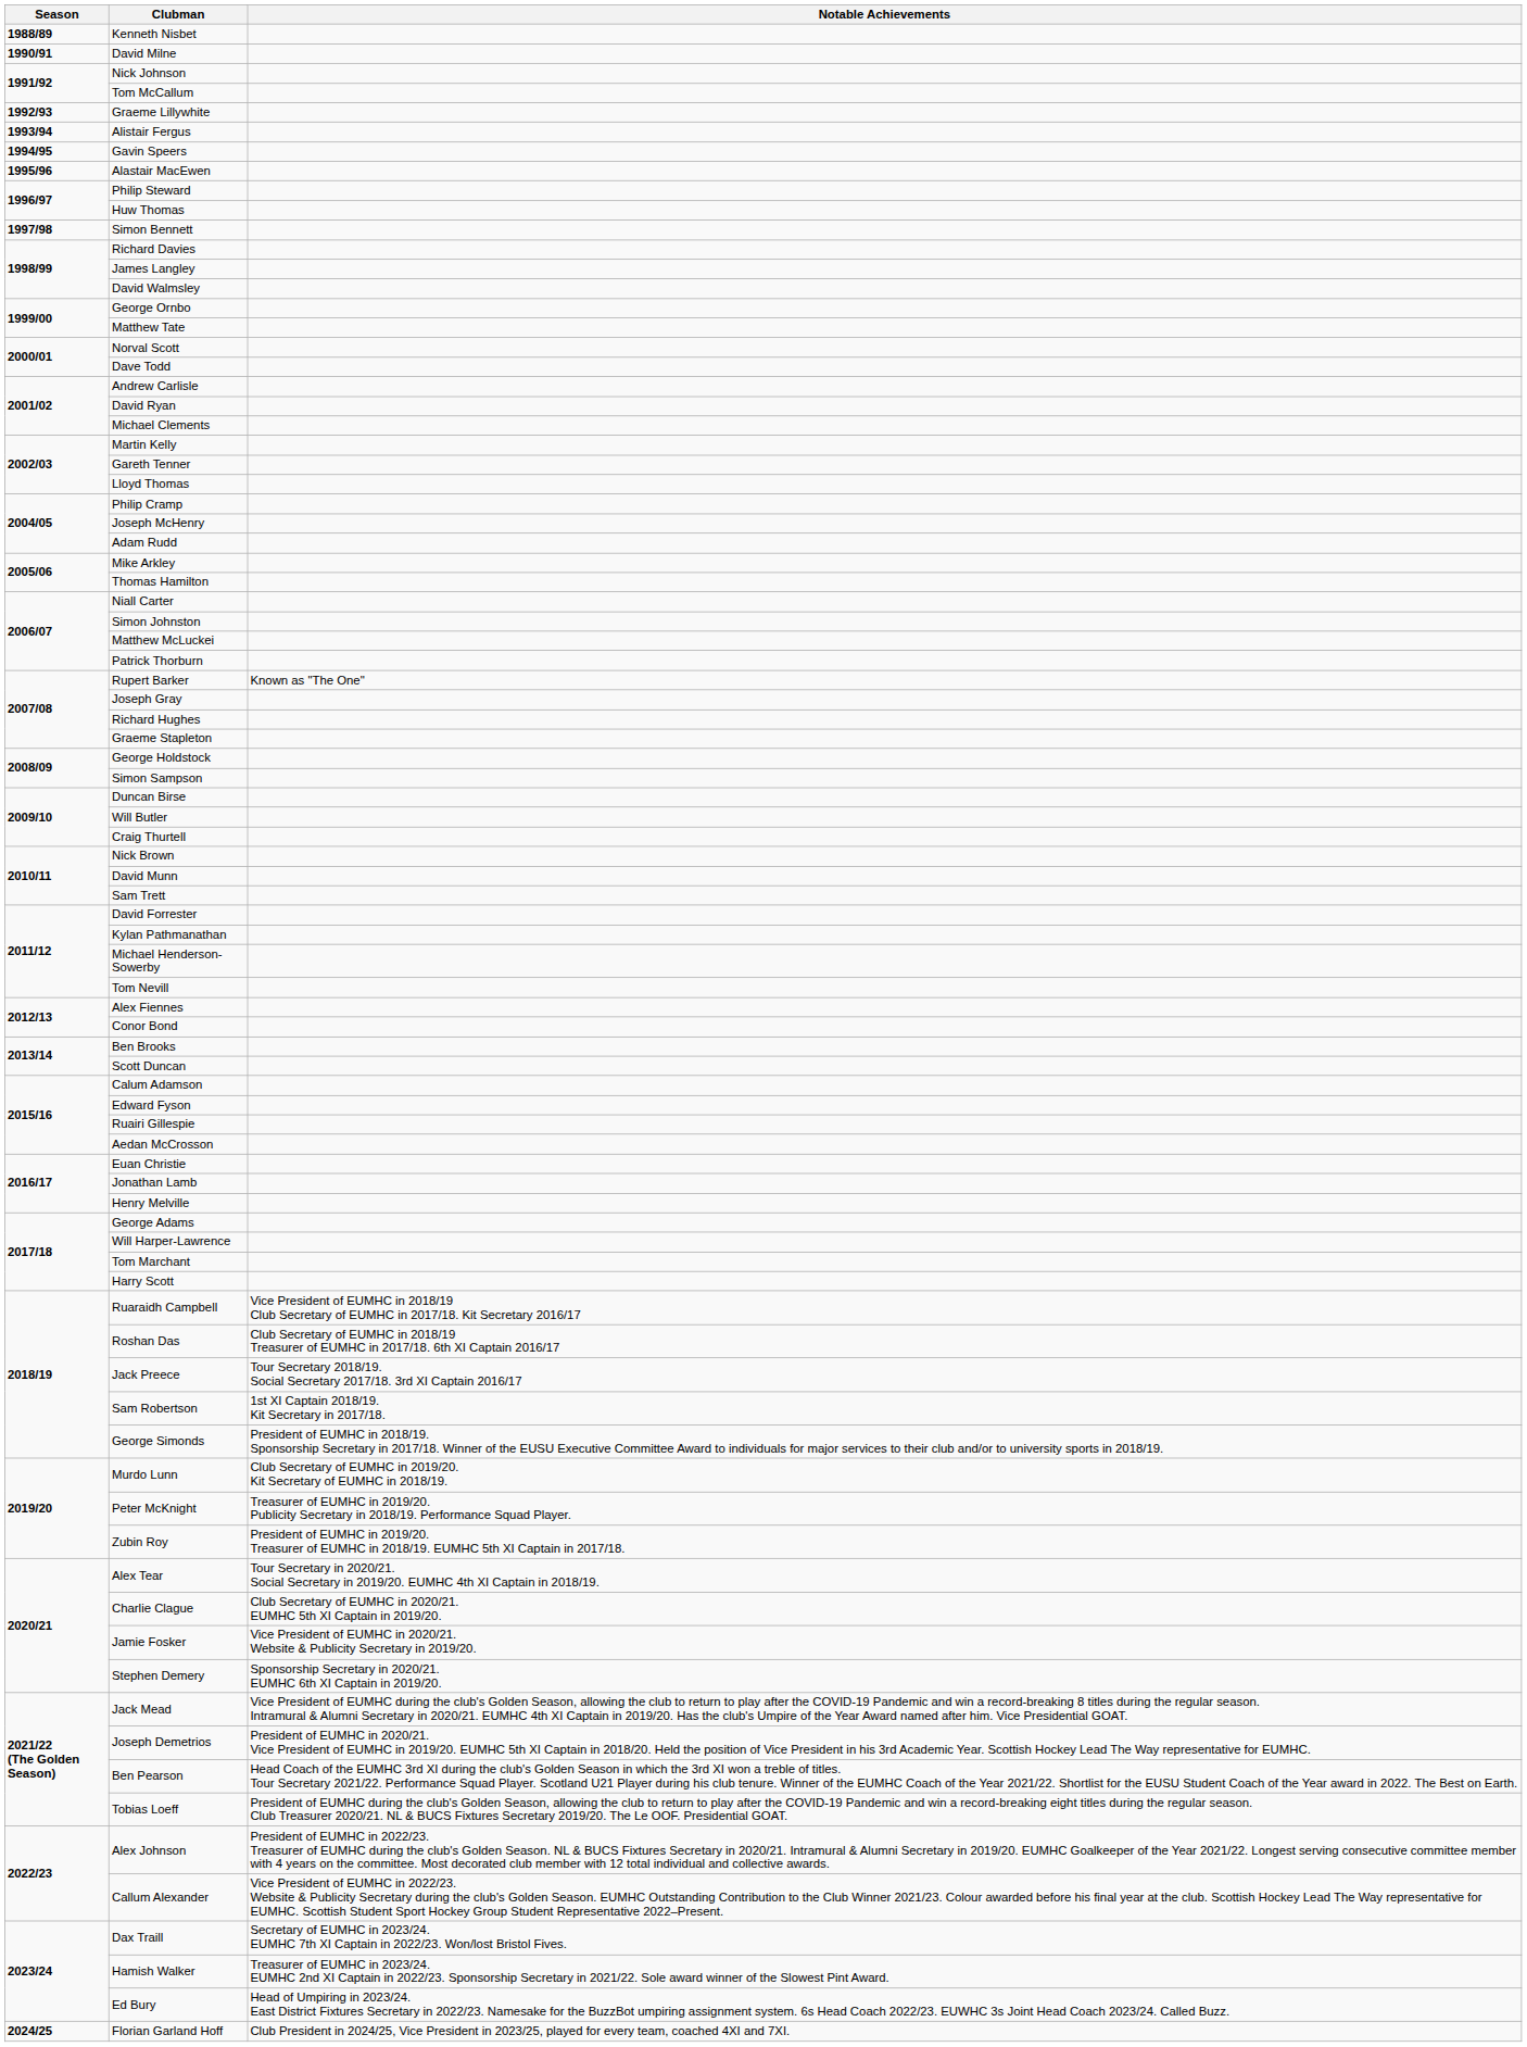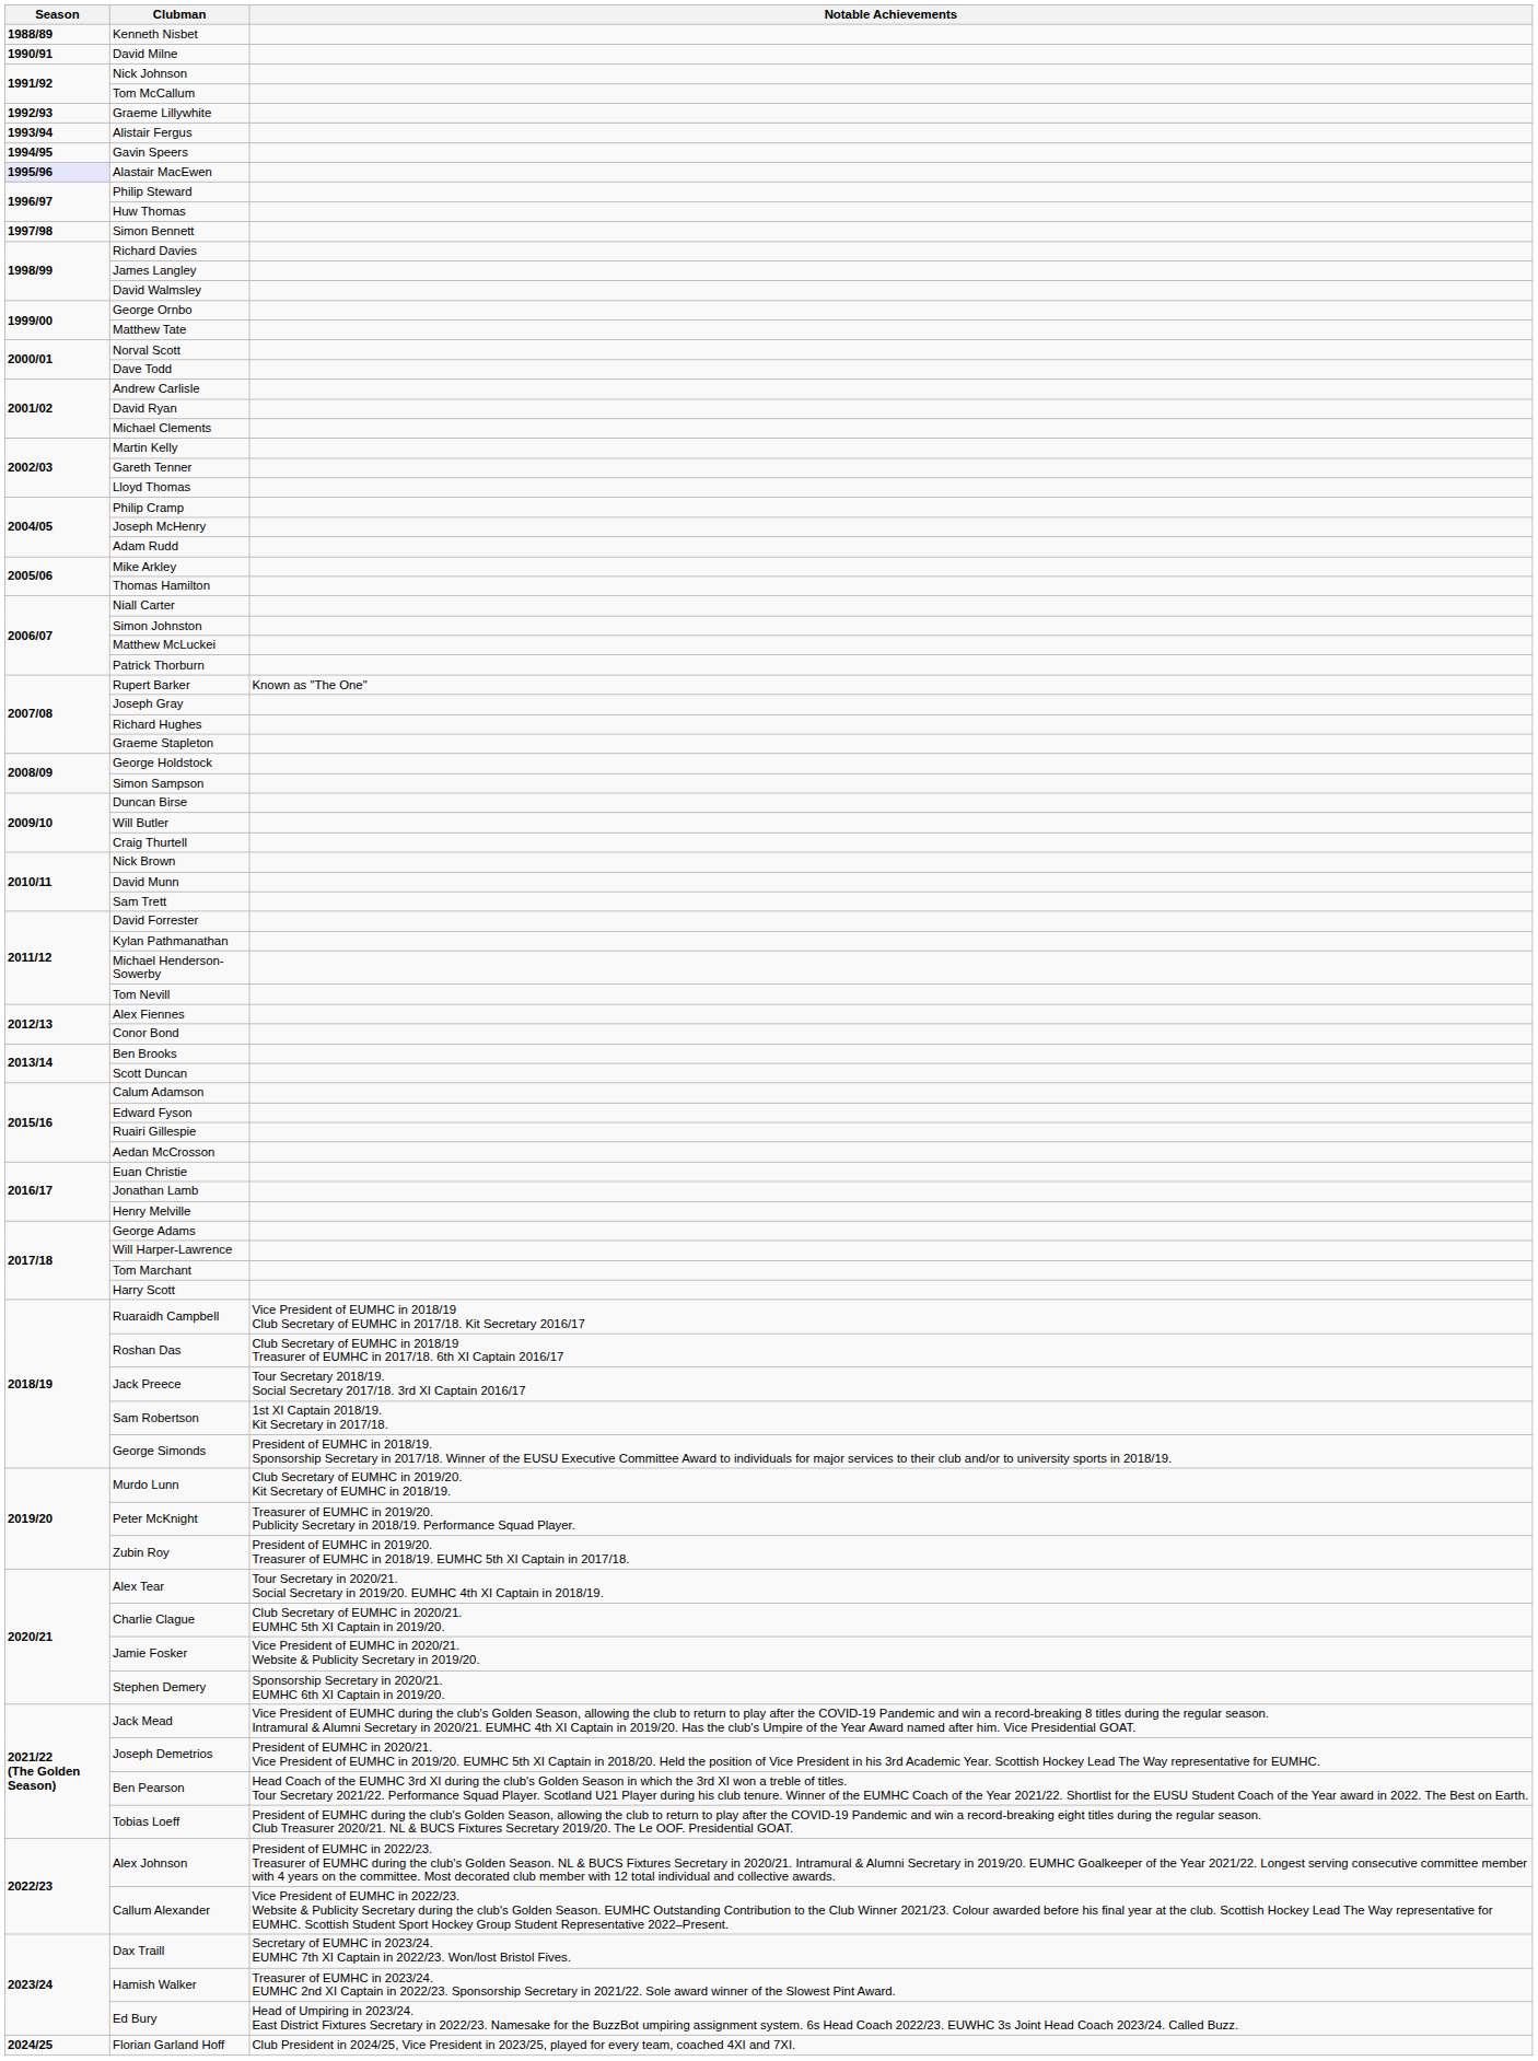Alastair MacEwen | Season: no background -> lavender background
